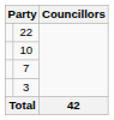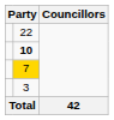10 | column 2: normal -> bold
7 | column 2: no background -> gold background
